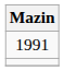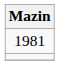row 2 | column 1: 1991 -> 1981
